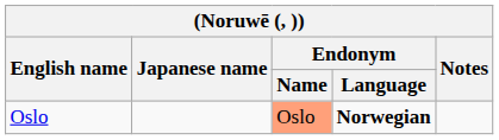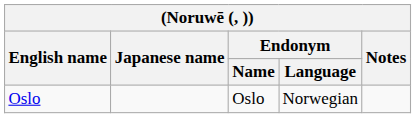row 4 | Endonym / Name: lightsalmon background -> no background
row 4 | Endonym / Language: bold -> normal
